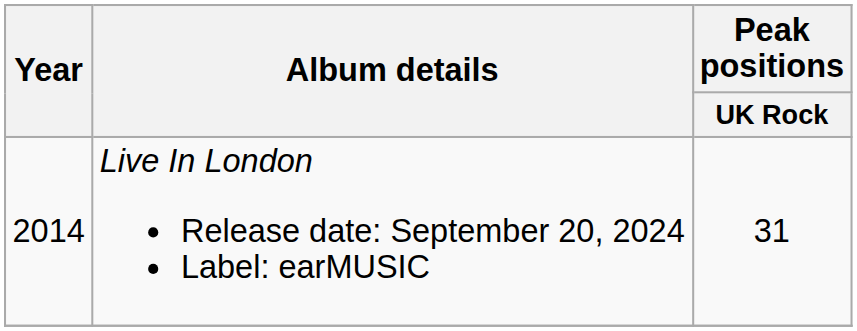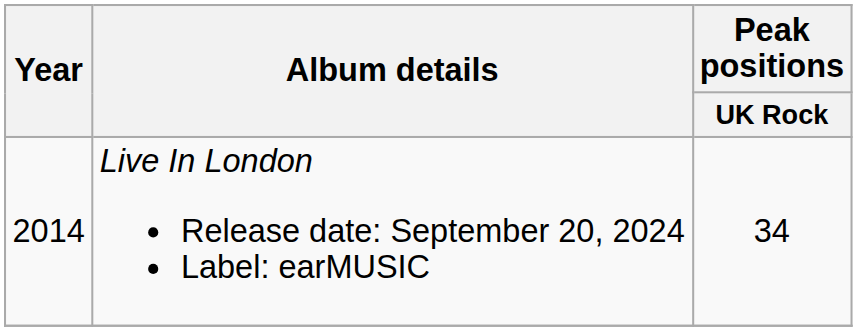row 3 | Peak positions / UK Rock: 31 -> 34
